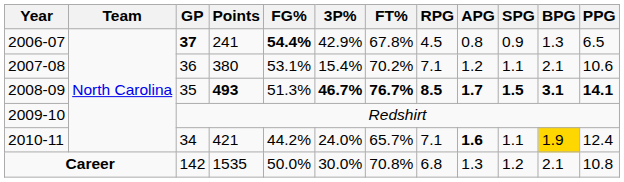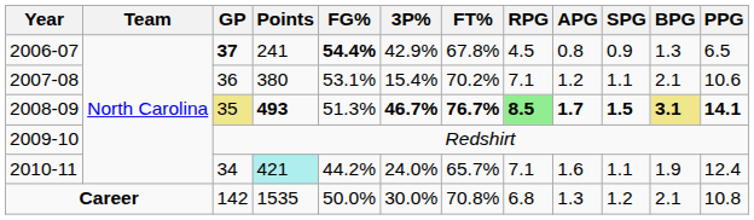2008-09 | GP: no background -> khaki background
2008-09 | RPG: no background -> lightgreen background
2008-09 | BPG: no background -> khaki background
2010-11 | Points: no background -> paleturquoise background
2010-11 | APG: bold -> normal
2010-11 | BPG: gold background -> no background
